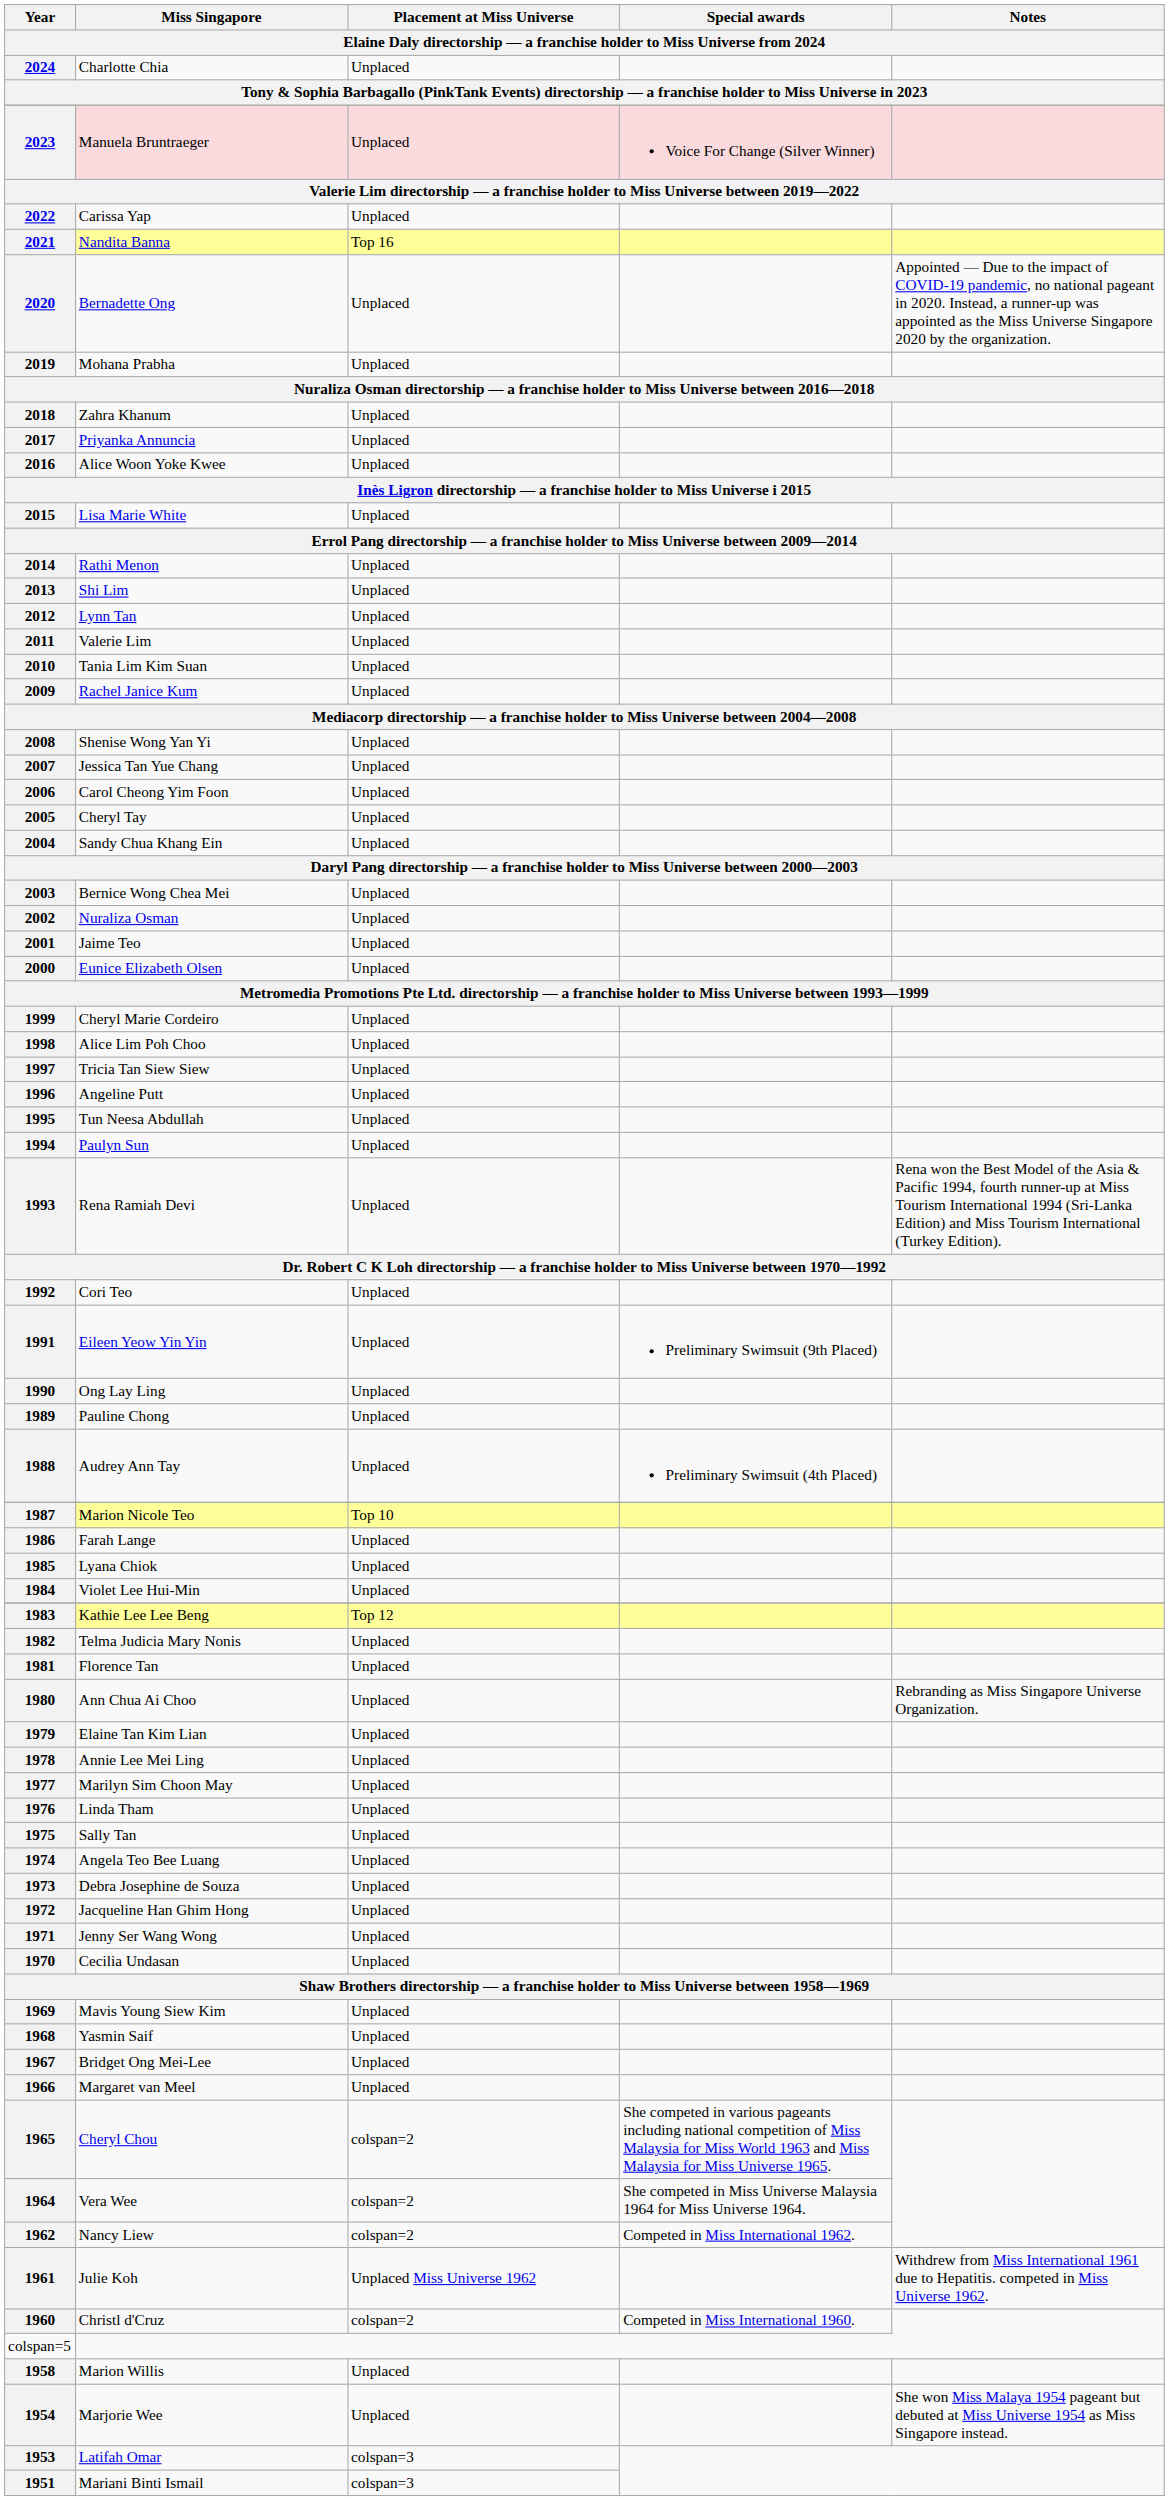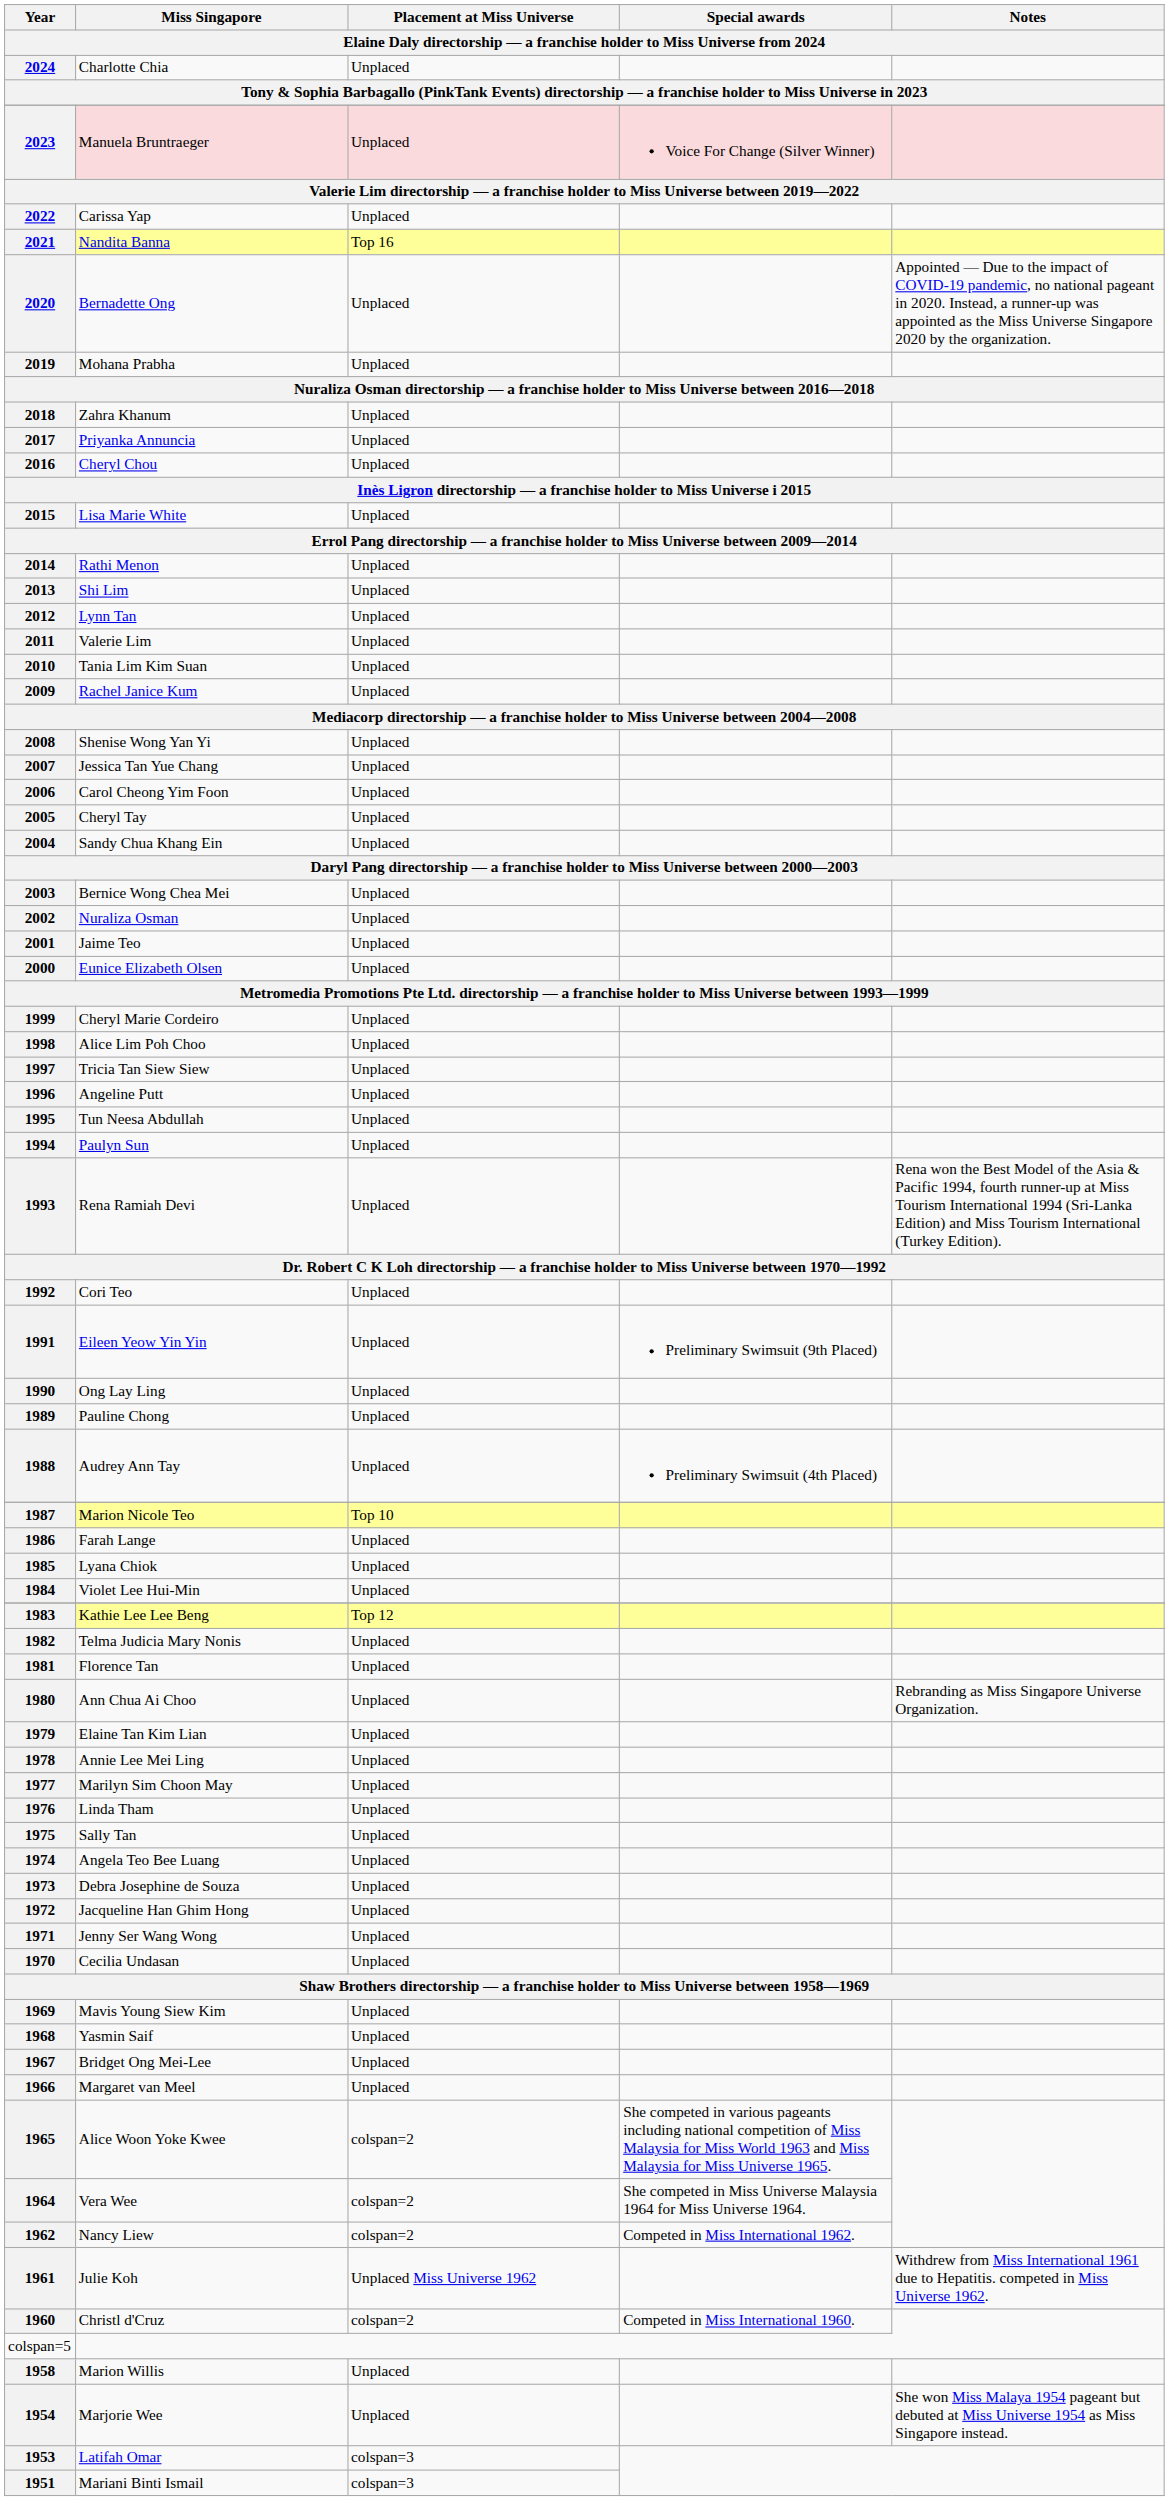2016 | Miss Singapore: Alice Woon Yoke Kwee -> Cheryl Chou
1965 | Miss Singapore: Cheryl Chou -> Alice Woon Yoke Kwee
